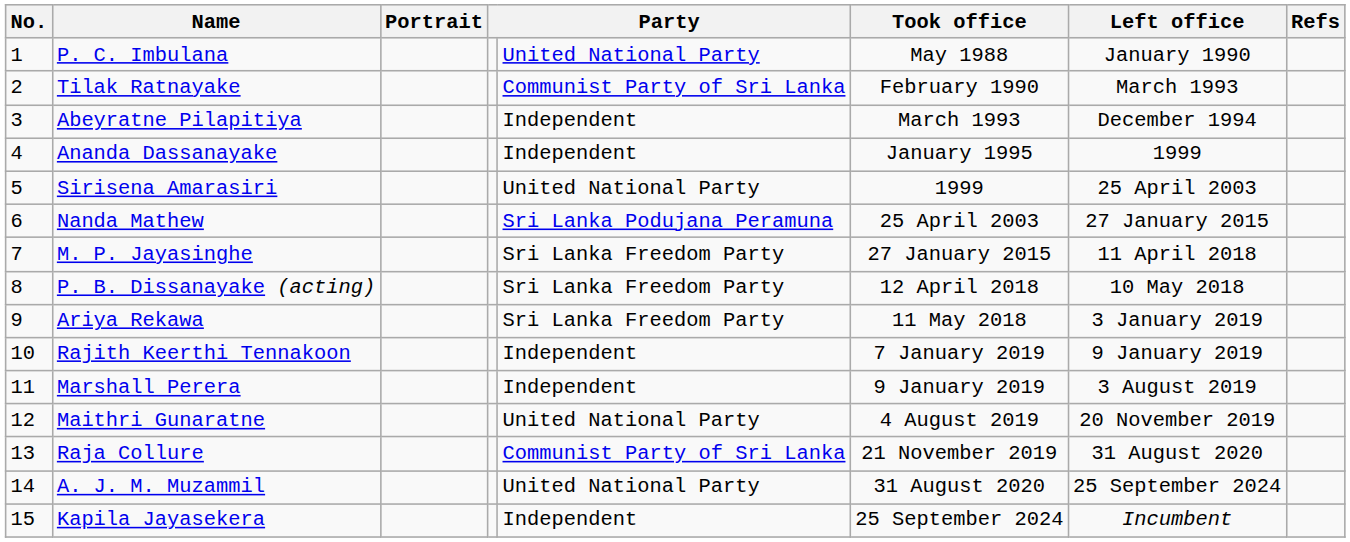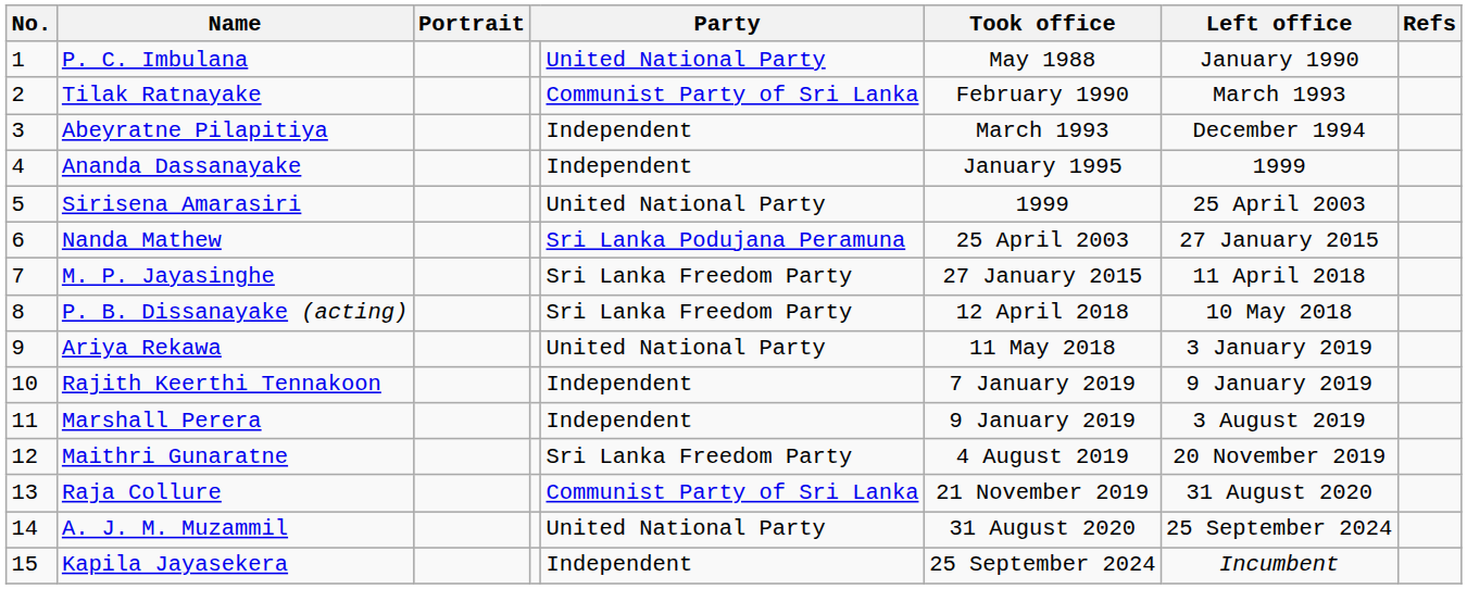Ariya Rekawa | column 5: Sri Lanka Freedom Party -> United National Party
Maithri Gunaratne | column 5: United National Party -> Sri Lanka Freedom Party
